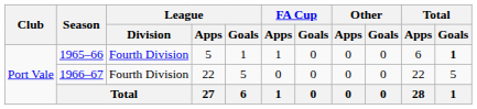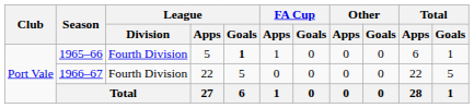1965–66 | League / Goals: normal -> bold
1965–66 | Total / Goals: bold -> normal
